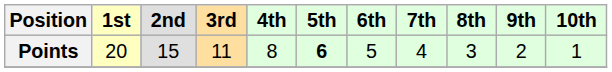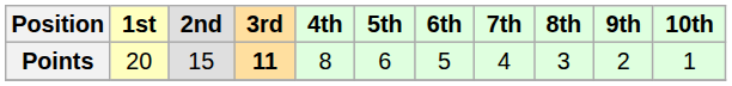Points | 3rd: normal -> bold
Points | 5th: bold -> normal
